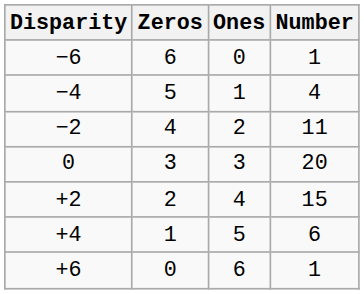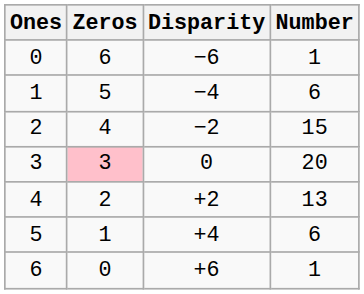columns swapped: Ones <-> Disparity
row 3 | Number: 4 -> 6
row 4 | Number: 11 -> 15
row 5 | Zeros: no background -> pink background
row 6 | Number: 15 -> 13
